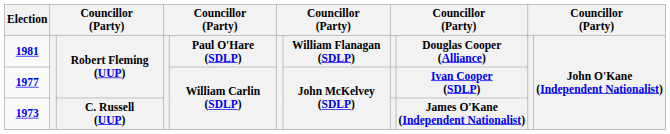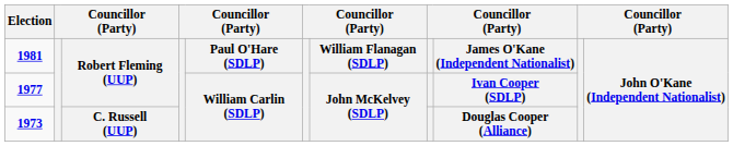1981 | column 9: Douglas Cooper (Alliance) -> James O'Kane (Independent Nationalist)
1973 | column 9: James O'Kane (Independent Nationalist) -> Douglas Cooper (Alliance)
